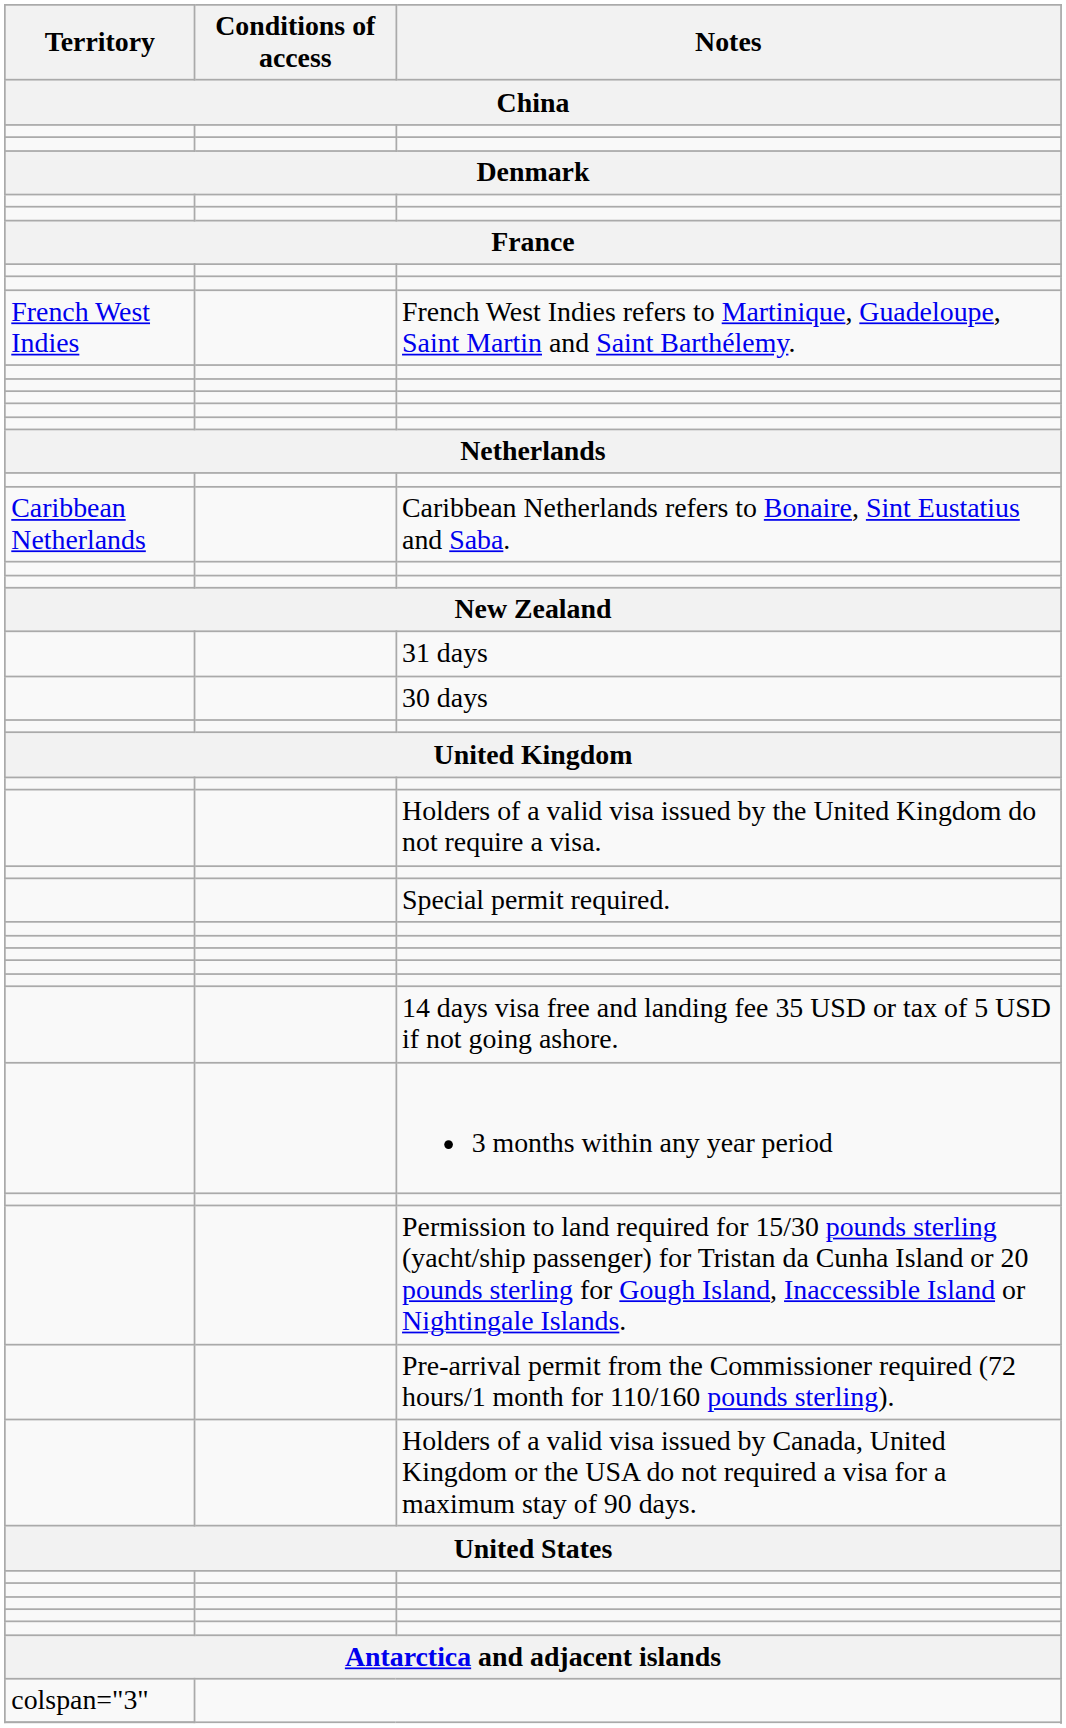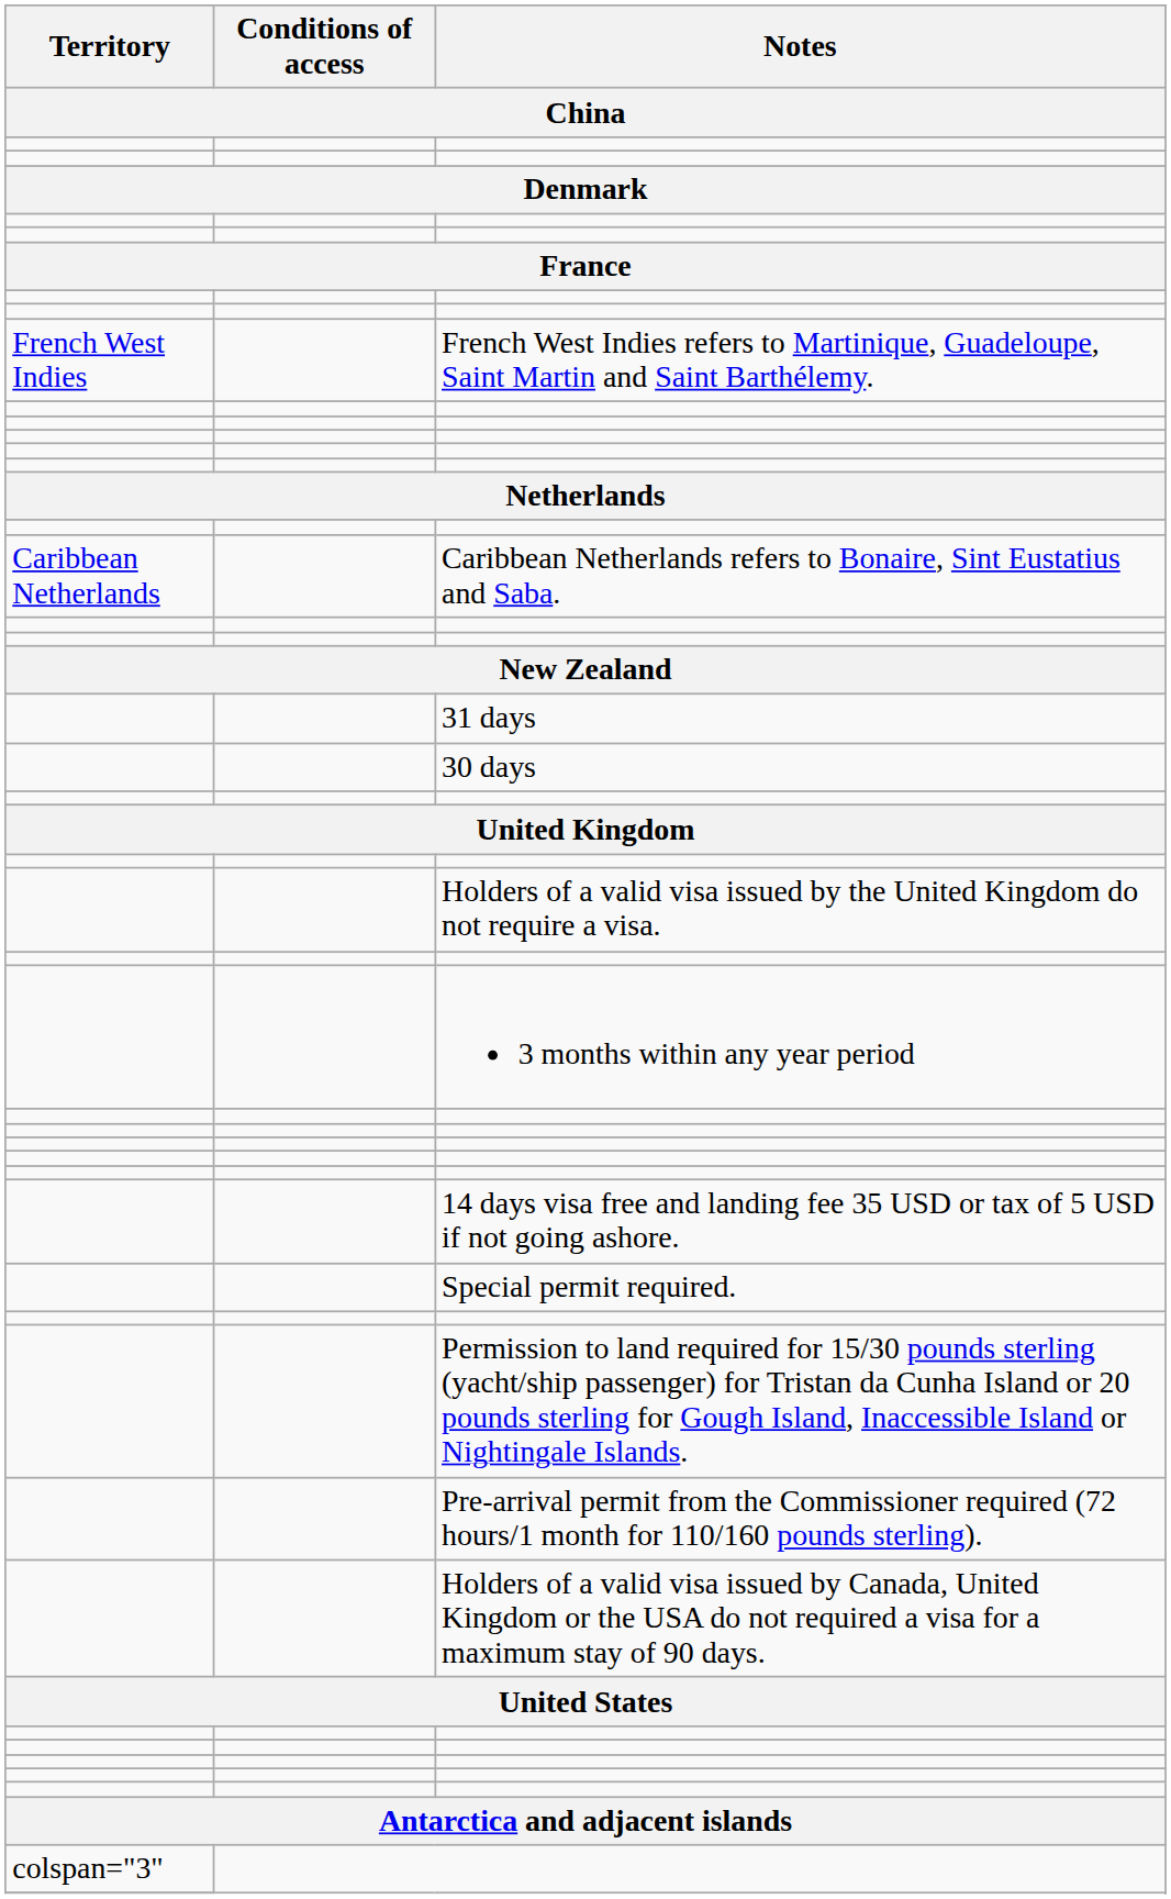rows swapped: Special permit required. <-> 3 months within any year period
